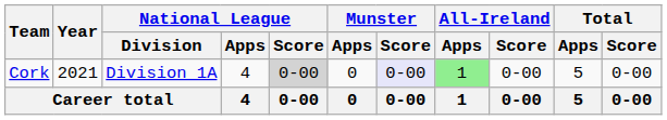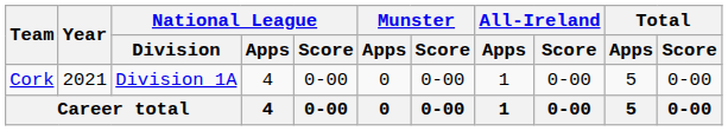Cork | National League / Score: lightgrey background -> no background
Cork | Munster / Score: lavender background -> no background
Cork | All-Ireland / Apps: lightgreen background -> no background
